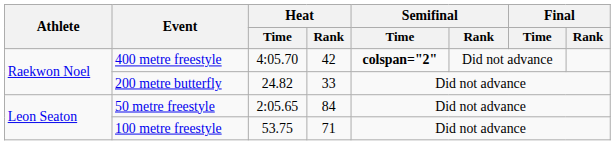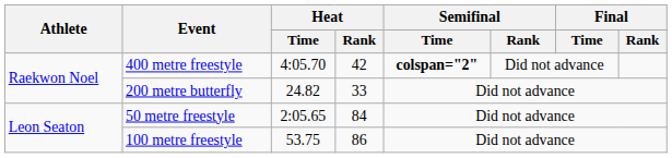100 metre freestyle | Heat / Rank: 71 -> 86
